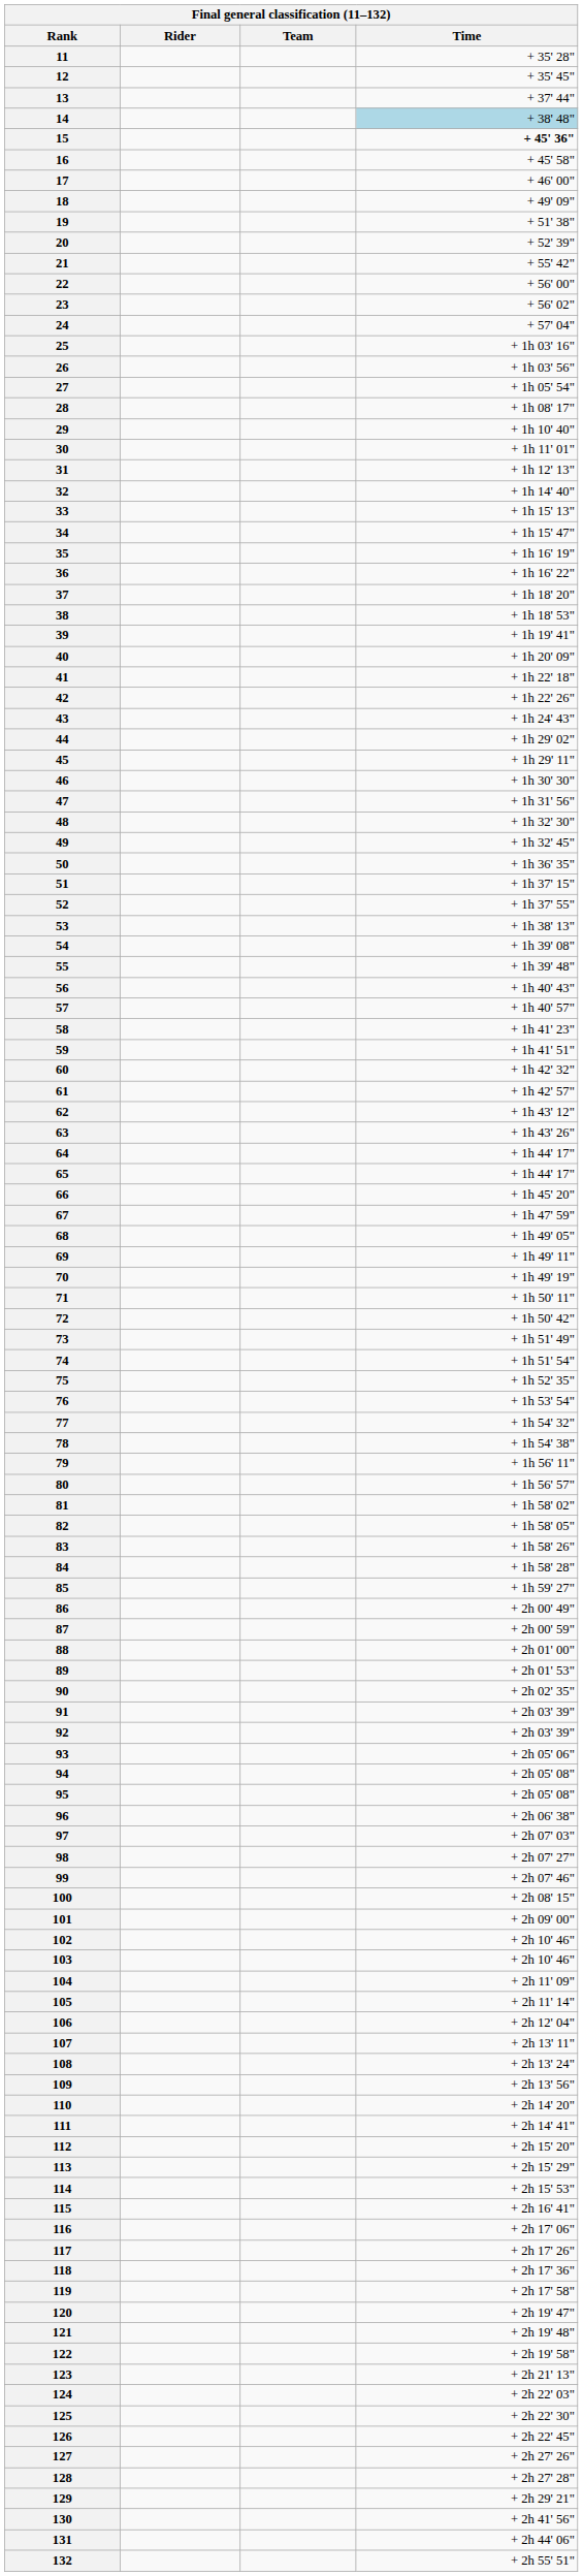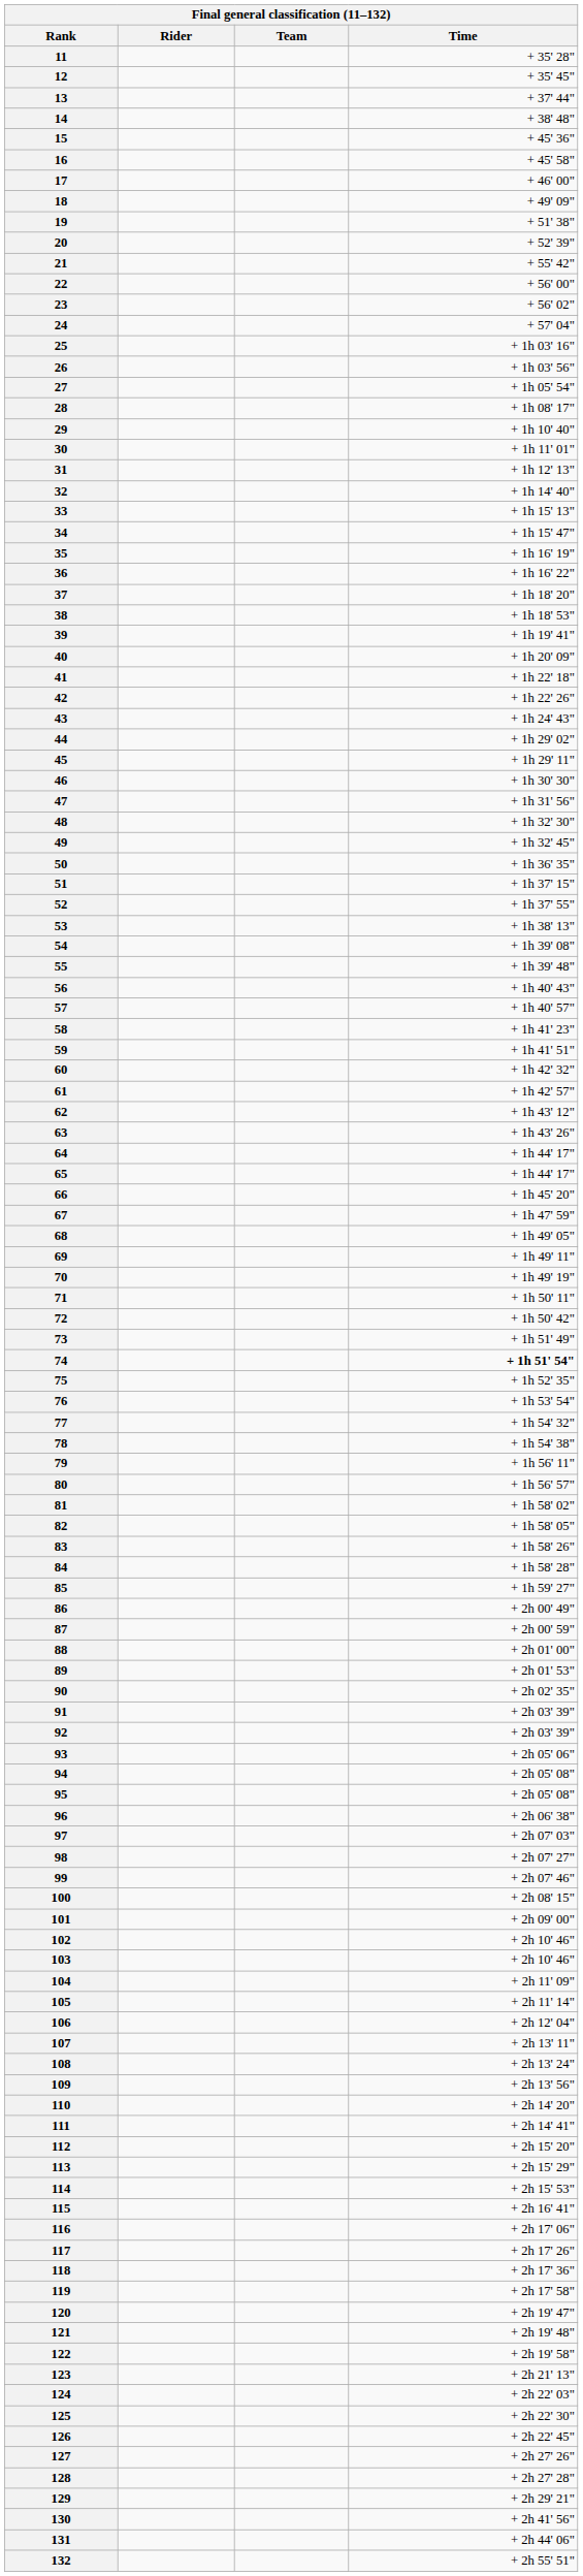14 | Time: lightblue background -> no background
15 | Time: bold -> normal
74 | Time: normal -> bold
